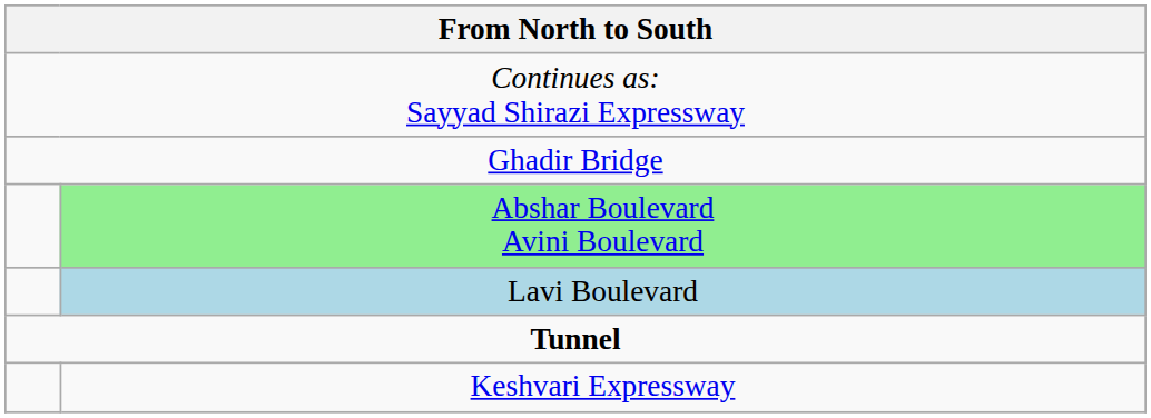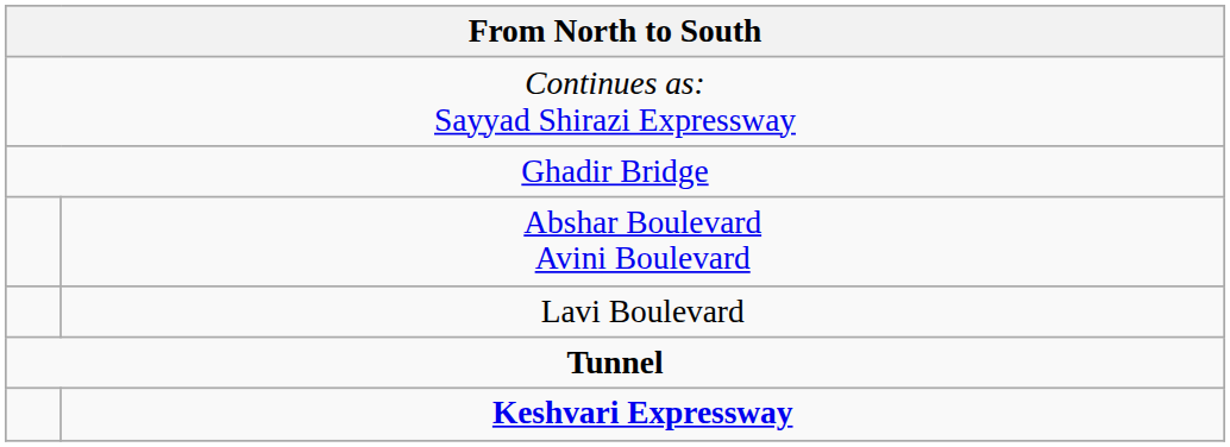Abshar Boulevard Avini Boulevard | column 2: lightgreen background -> no background
Lavi Boulevard | column 2: lightblue background -> no background
Keshvari Expressway | column 2: normal -> bold
